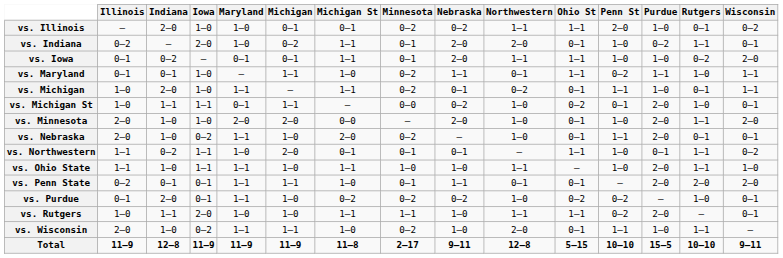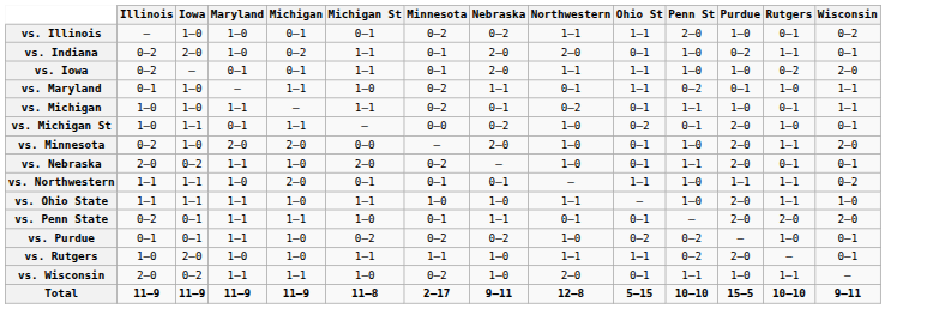- column: Indiana | 2–0 | – | 0–2 | 0–1 | 2–0 | 1–1 | 1–0 | 1–0 | 0–2 | 1–0 | 0–1 | 2–0 | 1–1 | 1–0 | 12–8
vs. Iowa | Illinois: 0–1 -> 0–2
vs. Maryland | Purdue: 1–1 -> 0–1
vs. Minnesota | Illinois: 2–0 -> 0–2
vs. Northwestern | Purdue: 0–1 -> 1–1
